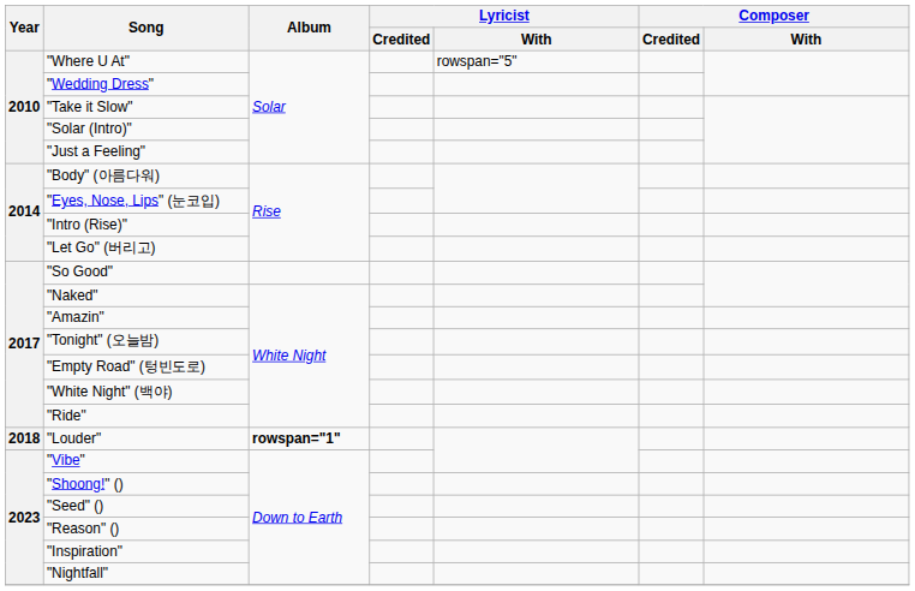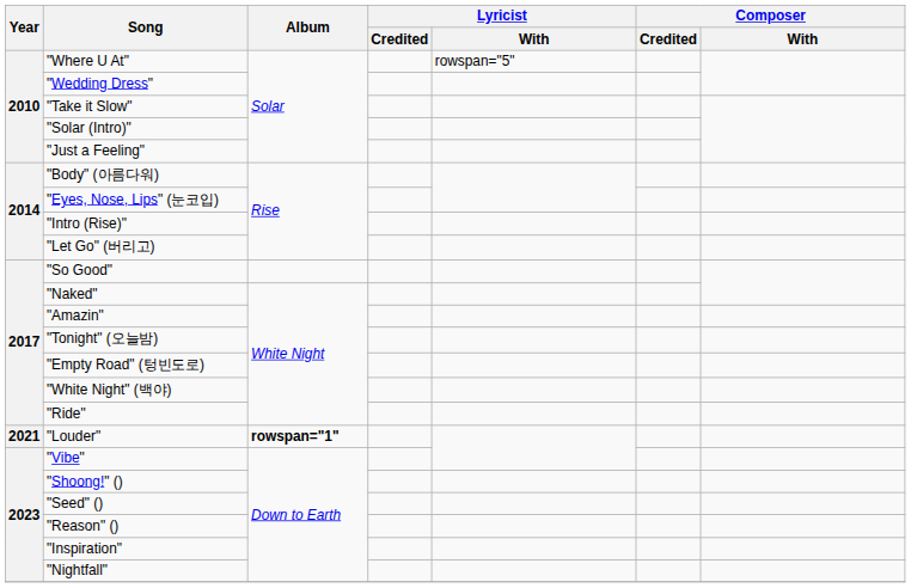"Louder" | Year: 2018 -> 2021
